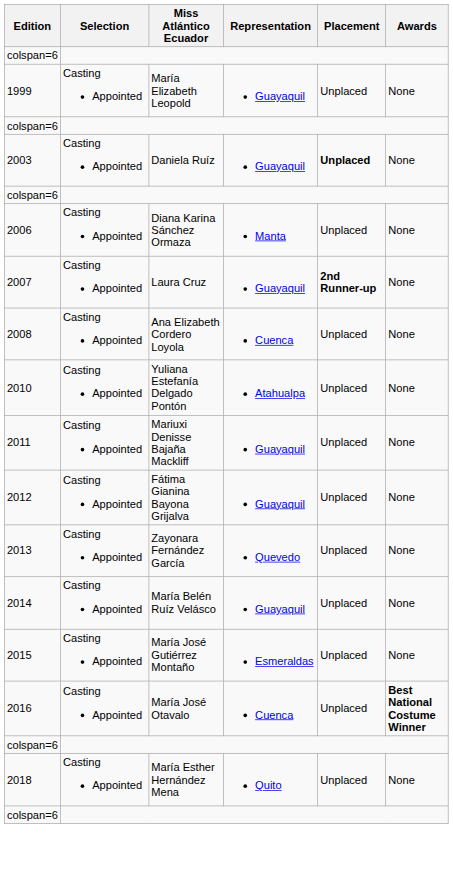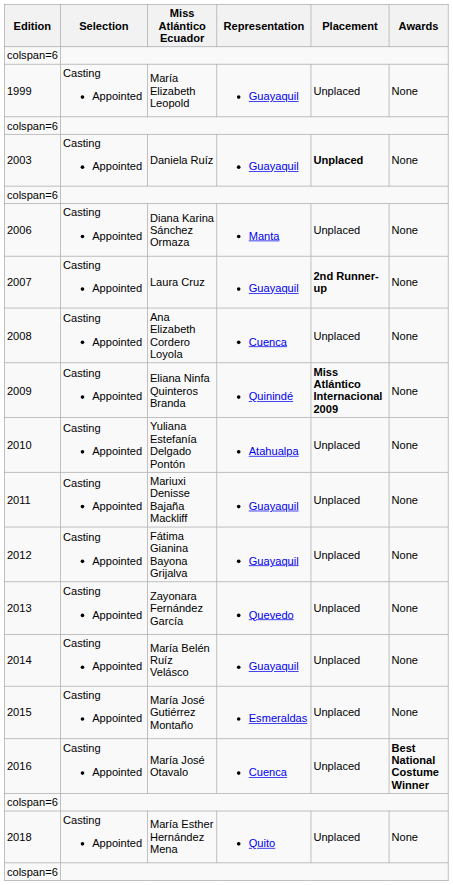+ row: 2009 | Casting Appointed | Eliana Ninfa Quinteros Branda | Quinindé | Miss Atlántico Internacional 2009 | None
